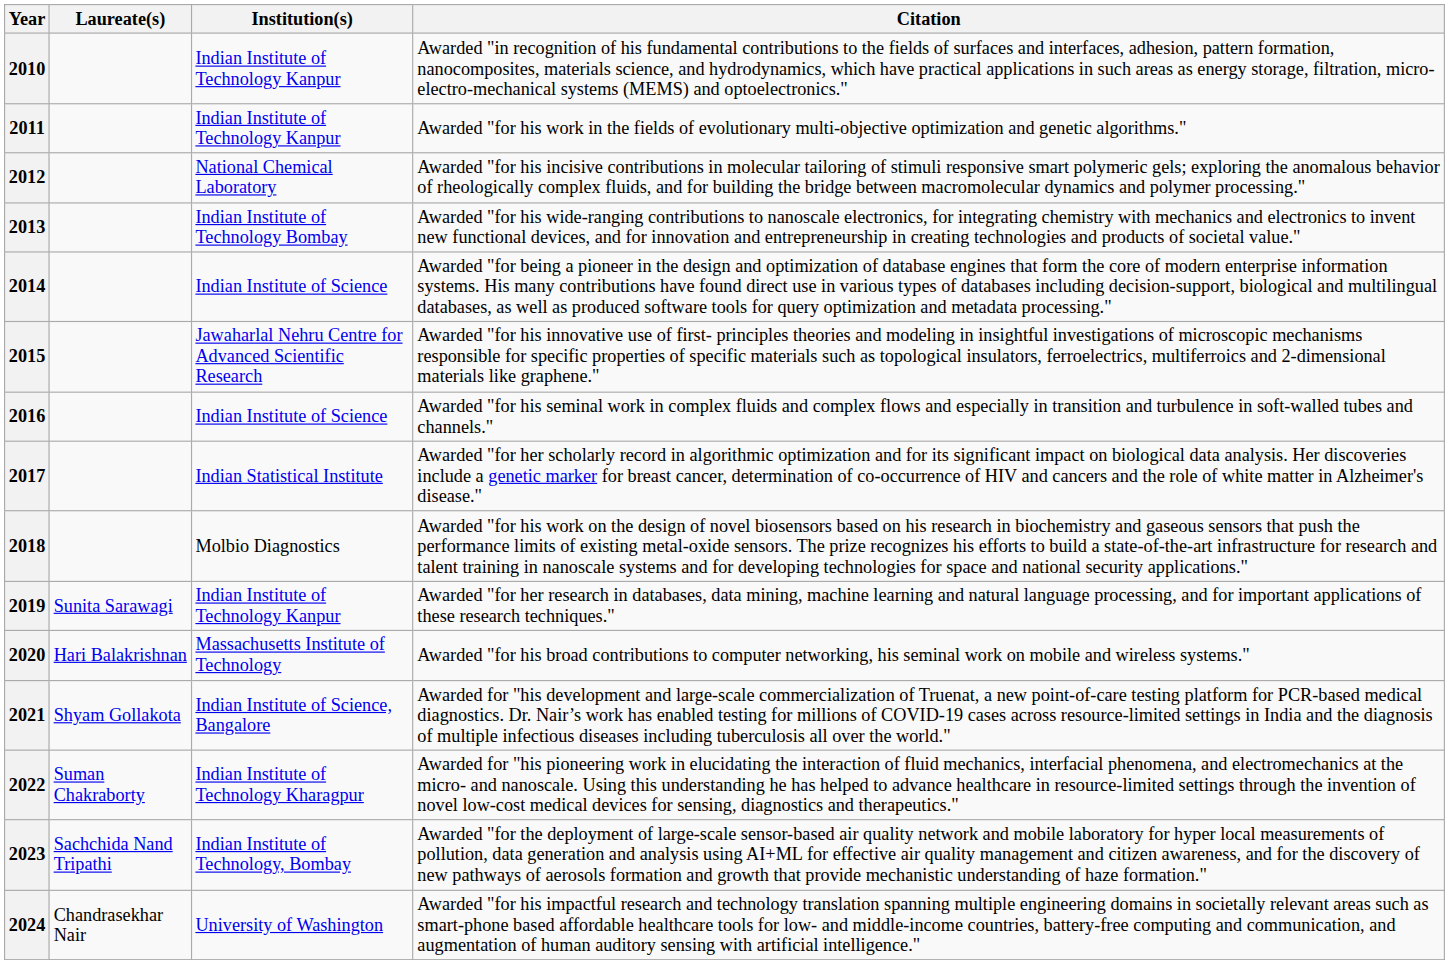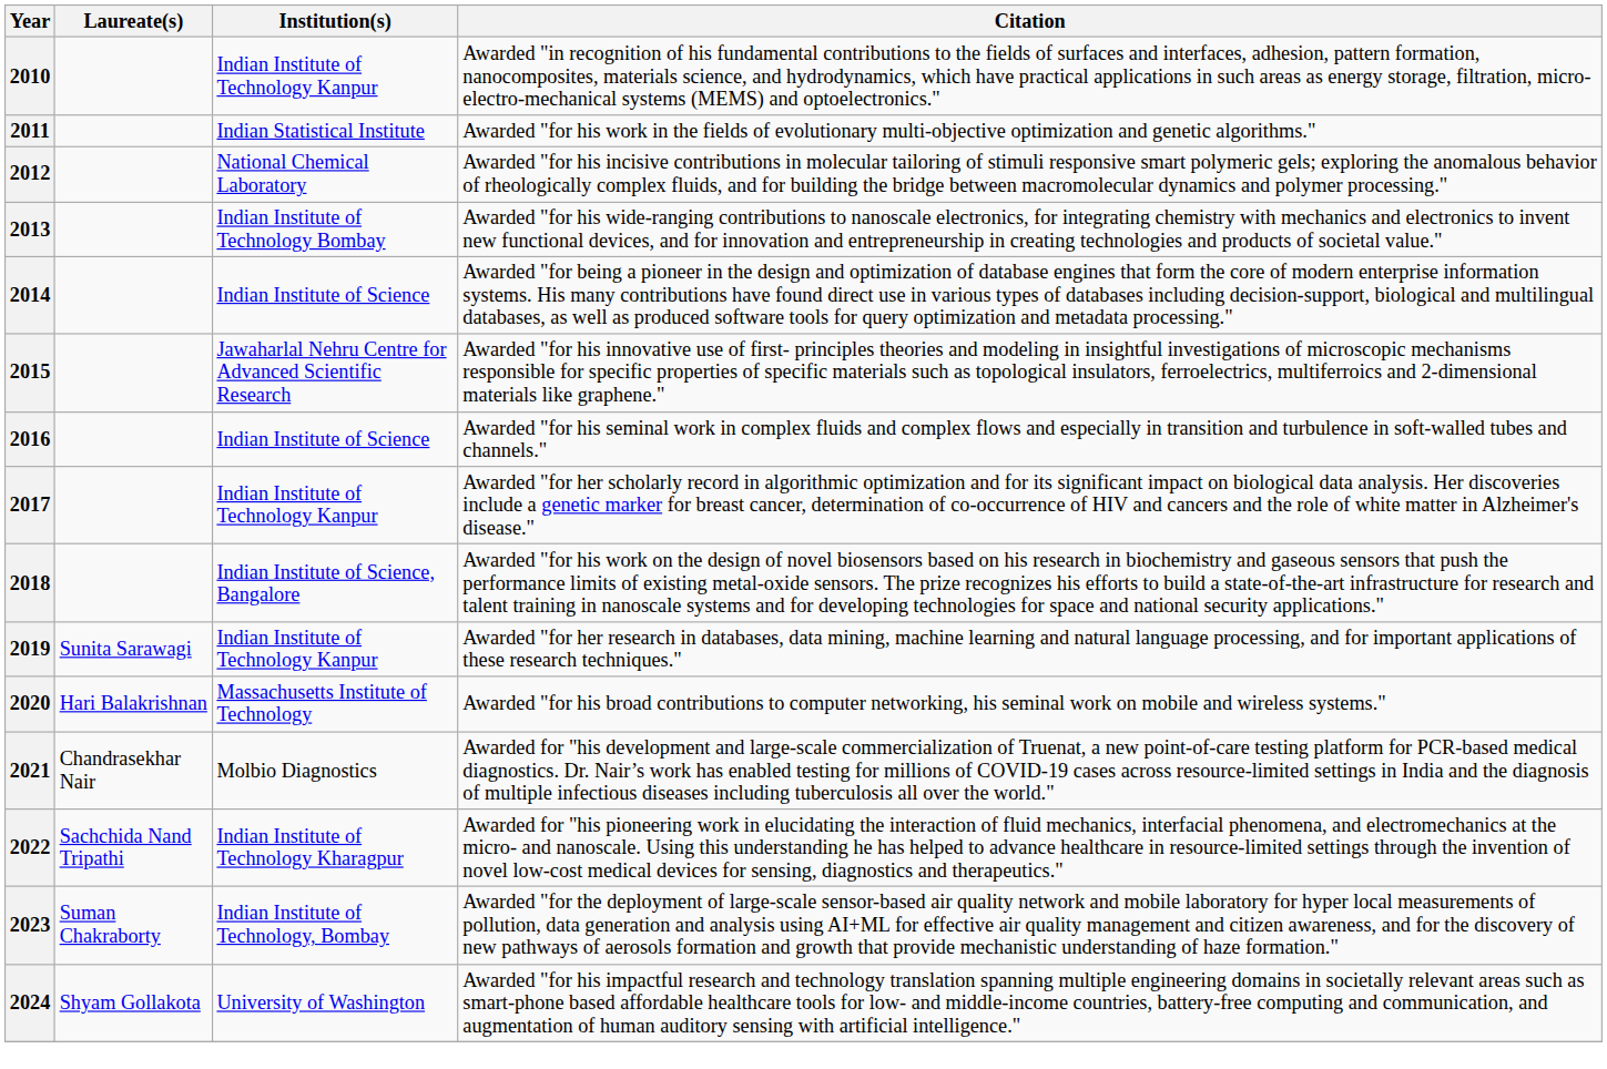2011 | Institution(s): Indian Institute of Technology Kanpur -> Indian Statistical Institute
2017 | Institution(s): Indian Statistical Institute -> Indian Institute of Technology Kanpur
2018 | Institution(s): Molbio Diagnostics -> Indian Institute of Science, Bangalore
2021 | Laureate(s): Shyam Gollakota -> Chandrasekhar Nair
2021 | Institution(s): Indian Institute of Science, Bangalore -> Molbio Diagnostics
2022 | Laureate(s): Suman Chakraborty -> Sachchida Nand Tripathi
2023 | Laureate(s): Sachchida Nand Tripathi -> Suman Chakraborty
2024 | Laureate(s): Chandrasekhar Nair -> Shyam Gollakota
